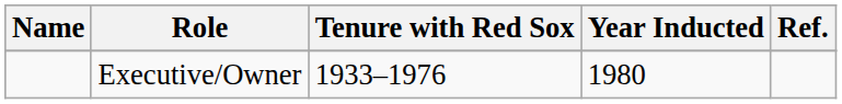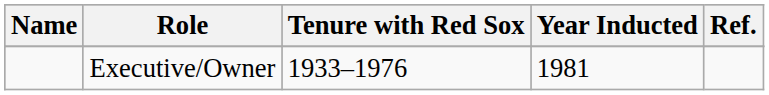Executive/Owner | Year Inducted: 1980 -> 1981
